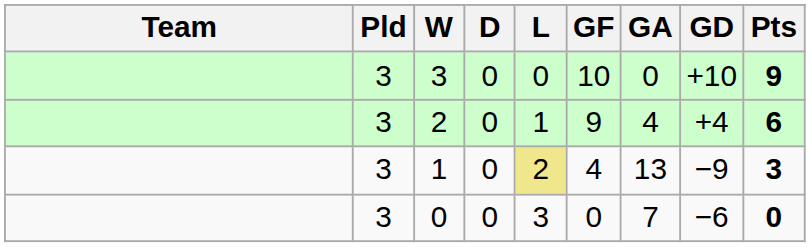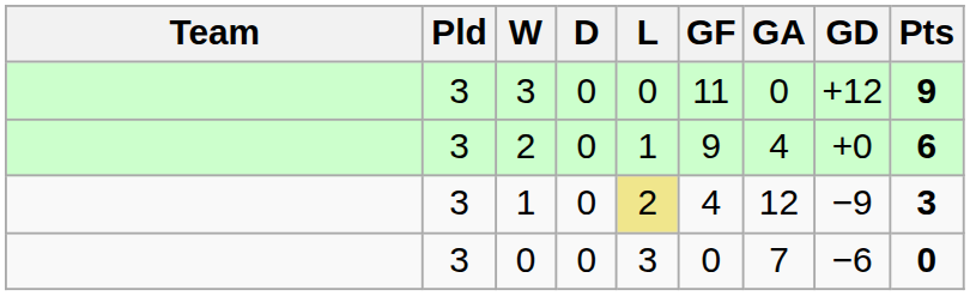row 2 | GF: 10 -> 11
row 2 | GD: +10 -> +12
row 3 | GD: +4 -> +0
row 4 | GA: 13 -> 12
